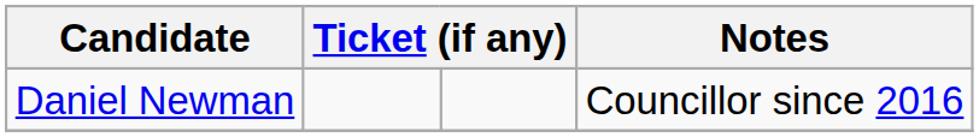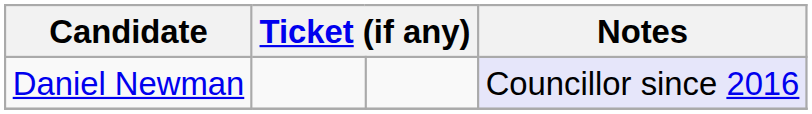Daniel Newman | Notes: no background -> lavender background
